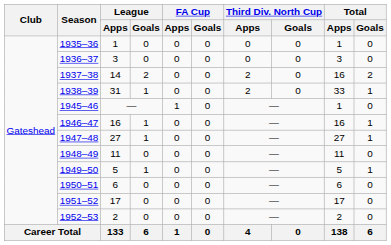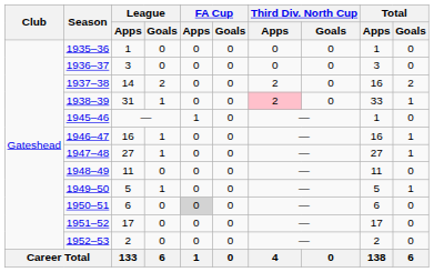1938–39 | Third Div. North Cup / Apps: no background -> pink background
1950–51 | FA Cup / Apps: no background -> lightgrey background
